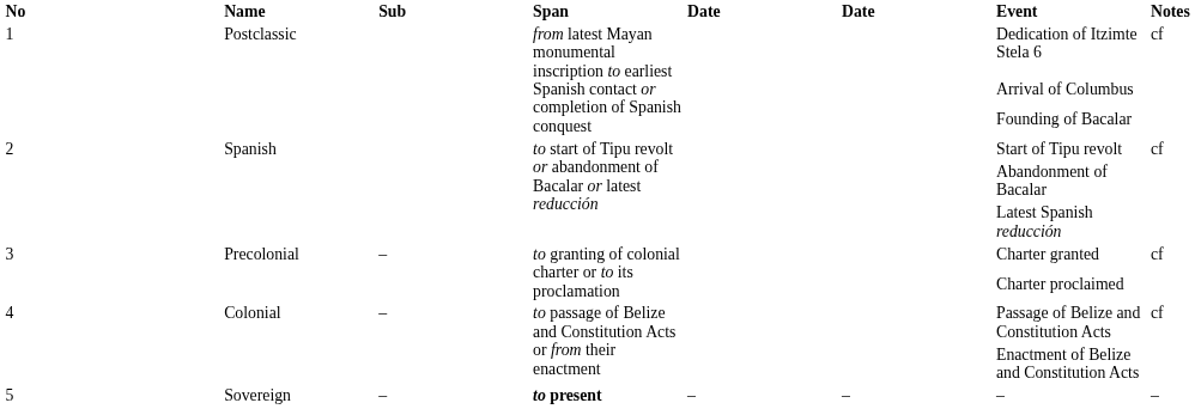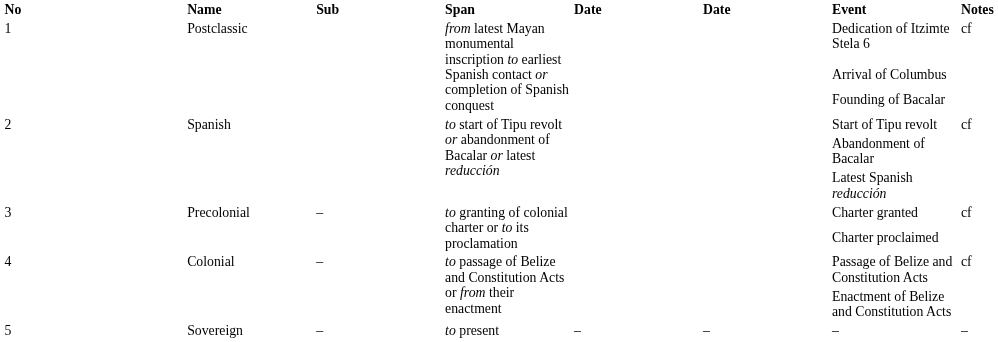5 | Span: bold -> normal
